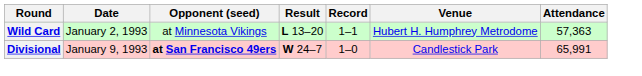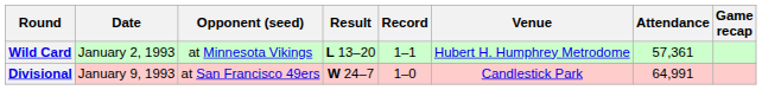+ column: Game recap
Wild Card | Attendance: 57,363 -> 57,361
Divisional | Opponent (seed): bold -> normal
Divisional | Attendance: 65,991 -> 64,991
